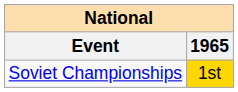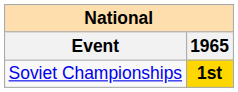Soviet Championships | 1965: normal -> bold
